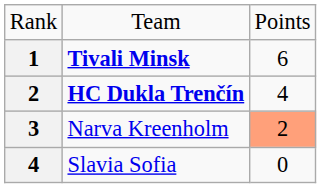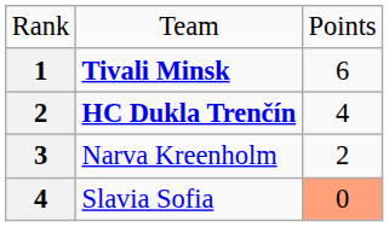Narva Kreenholm | column 3: lightsalmon background -> no background
Slavia Sofia | column 3: no background -> lightsalmon background
